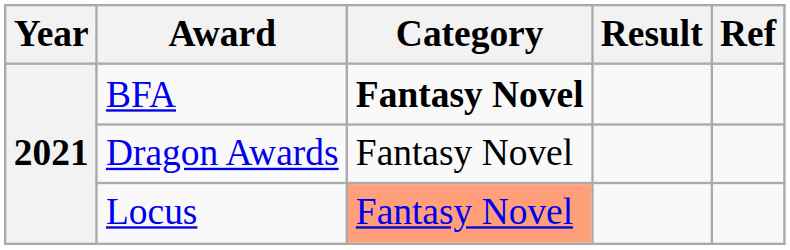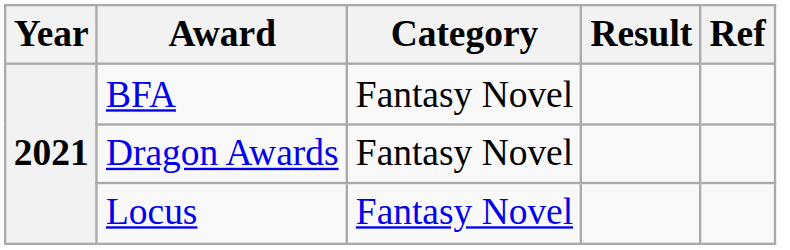BFA | Category: bold -> normal
Locus | Category: lightsalmon background -> no background
